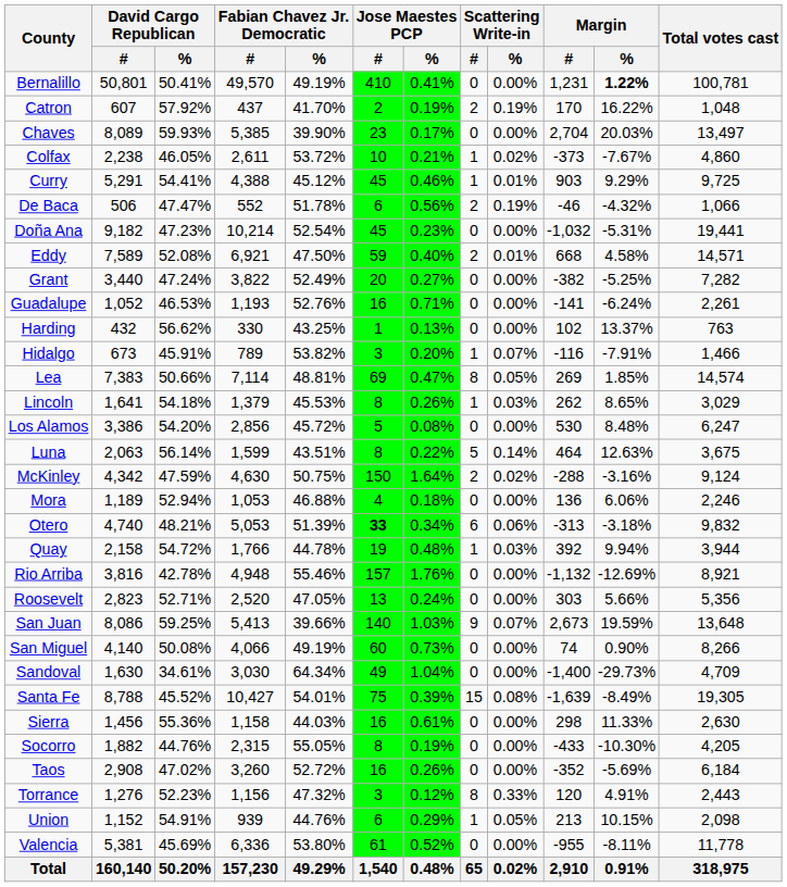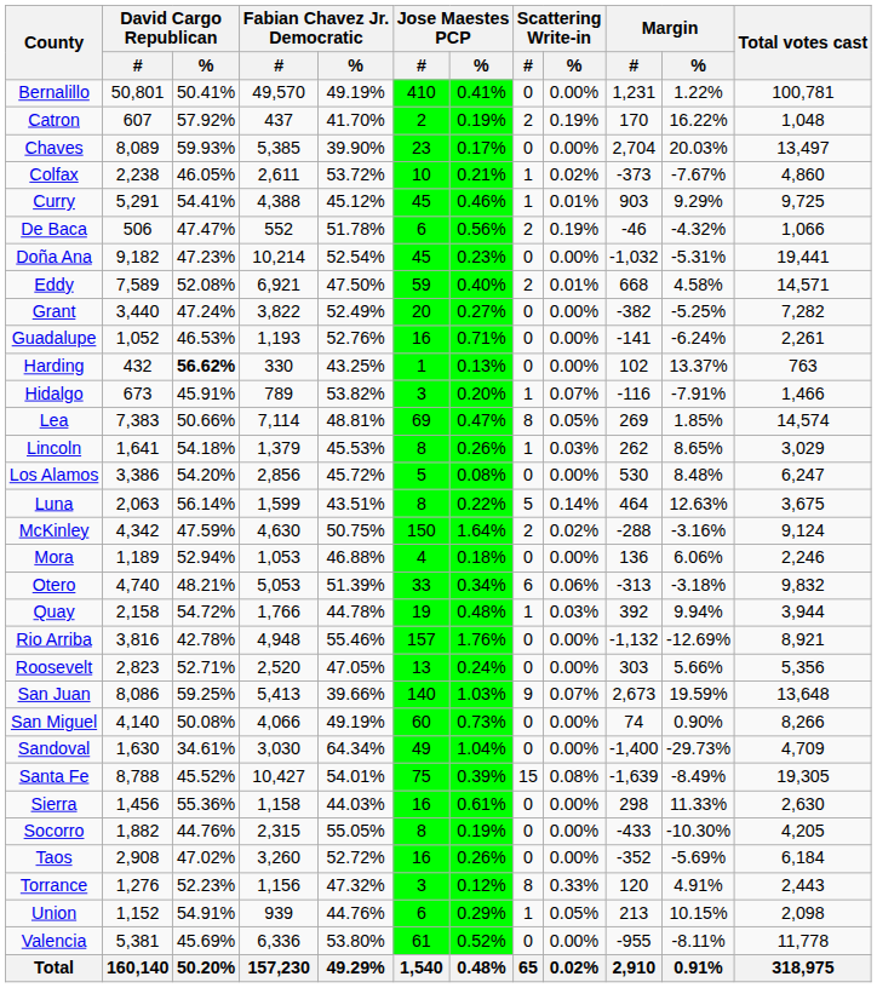Bernalillo | Margin / %: bold -> normal
Harding | David Cargo Republican / %: normal -> bold
Otero | Jose Maestes PCP / #: bold -> normal
